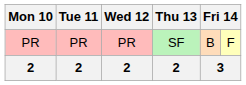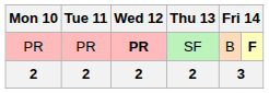row 2 | Wed 12: normal -> bold
row 2 | column 6: normal -> bold
